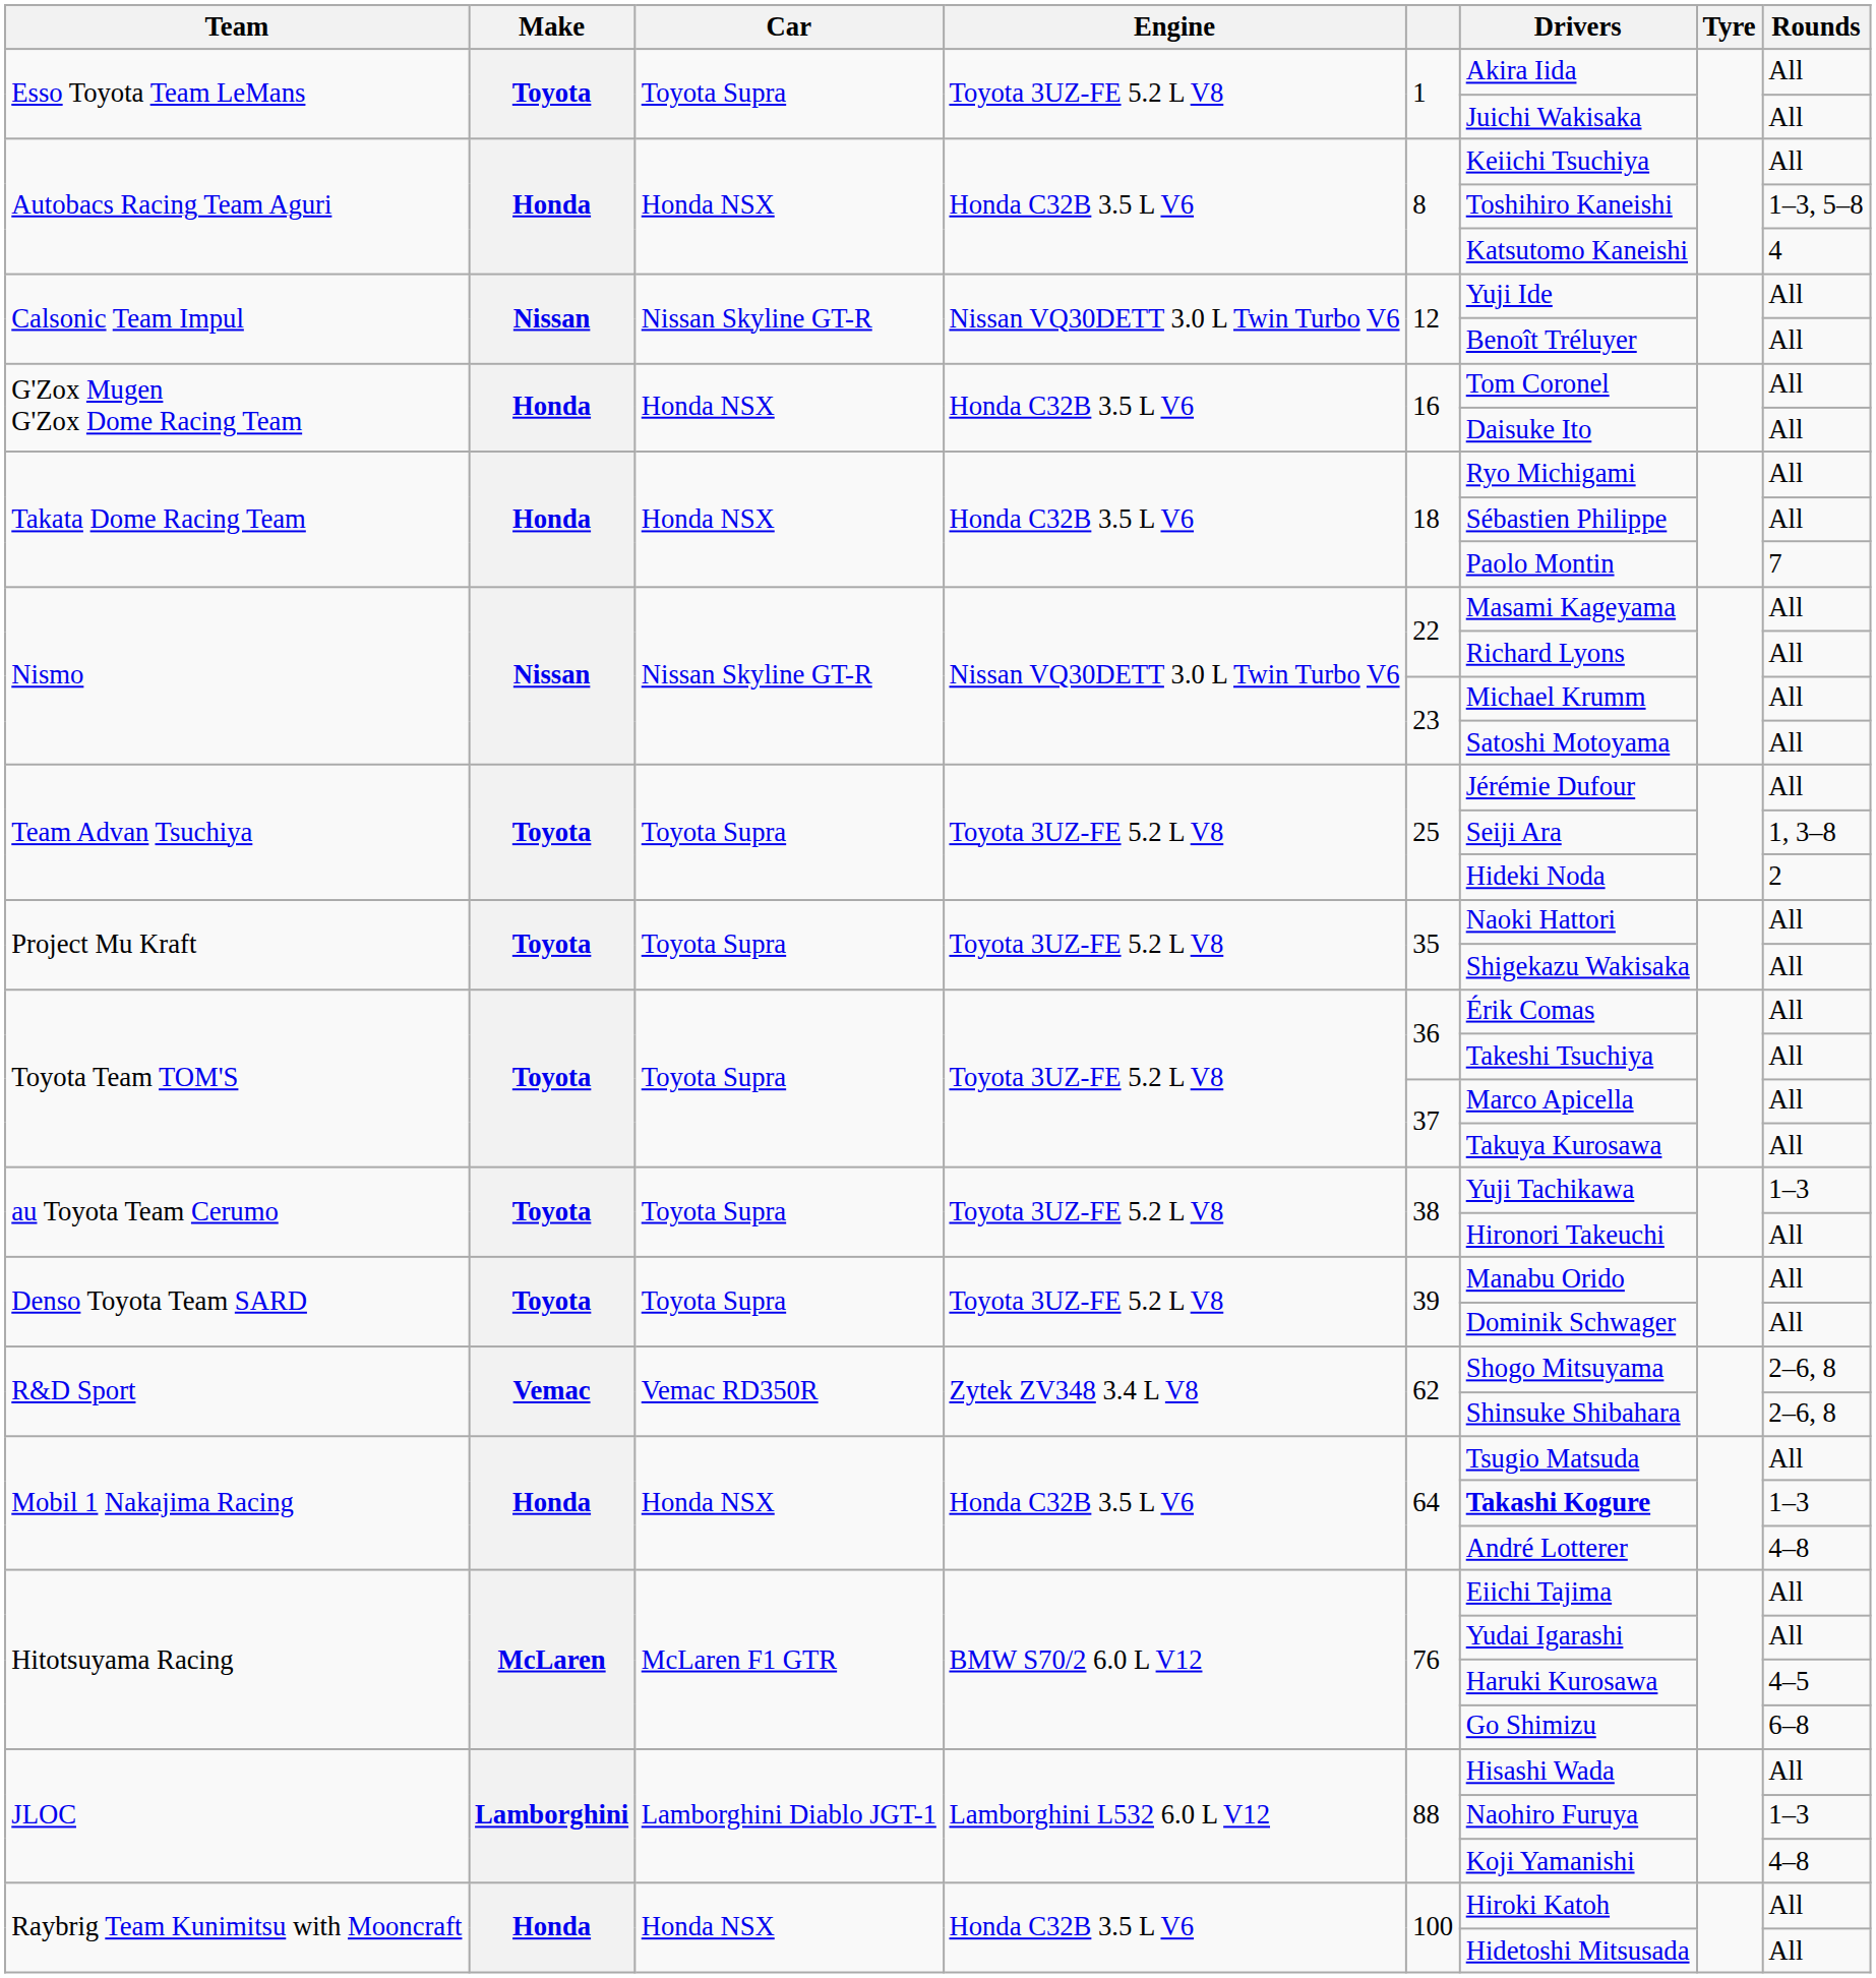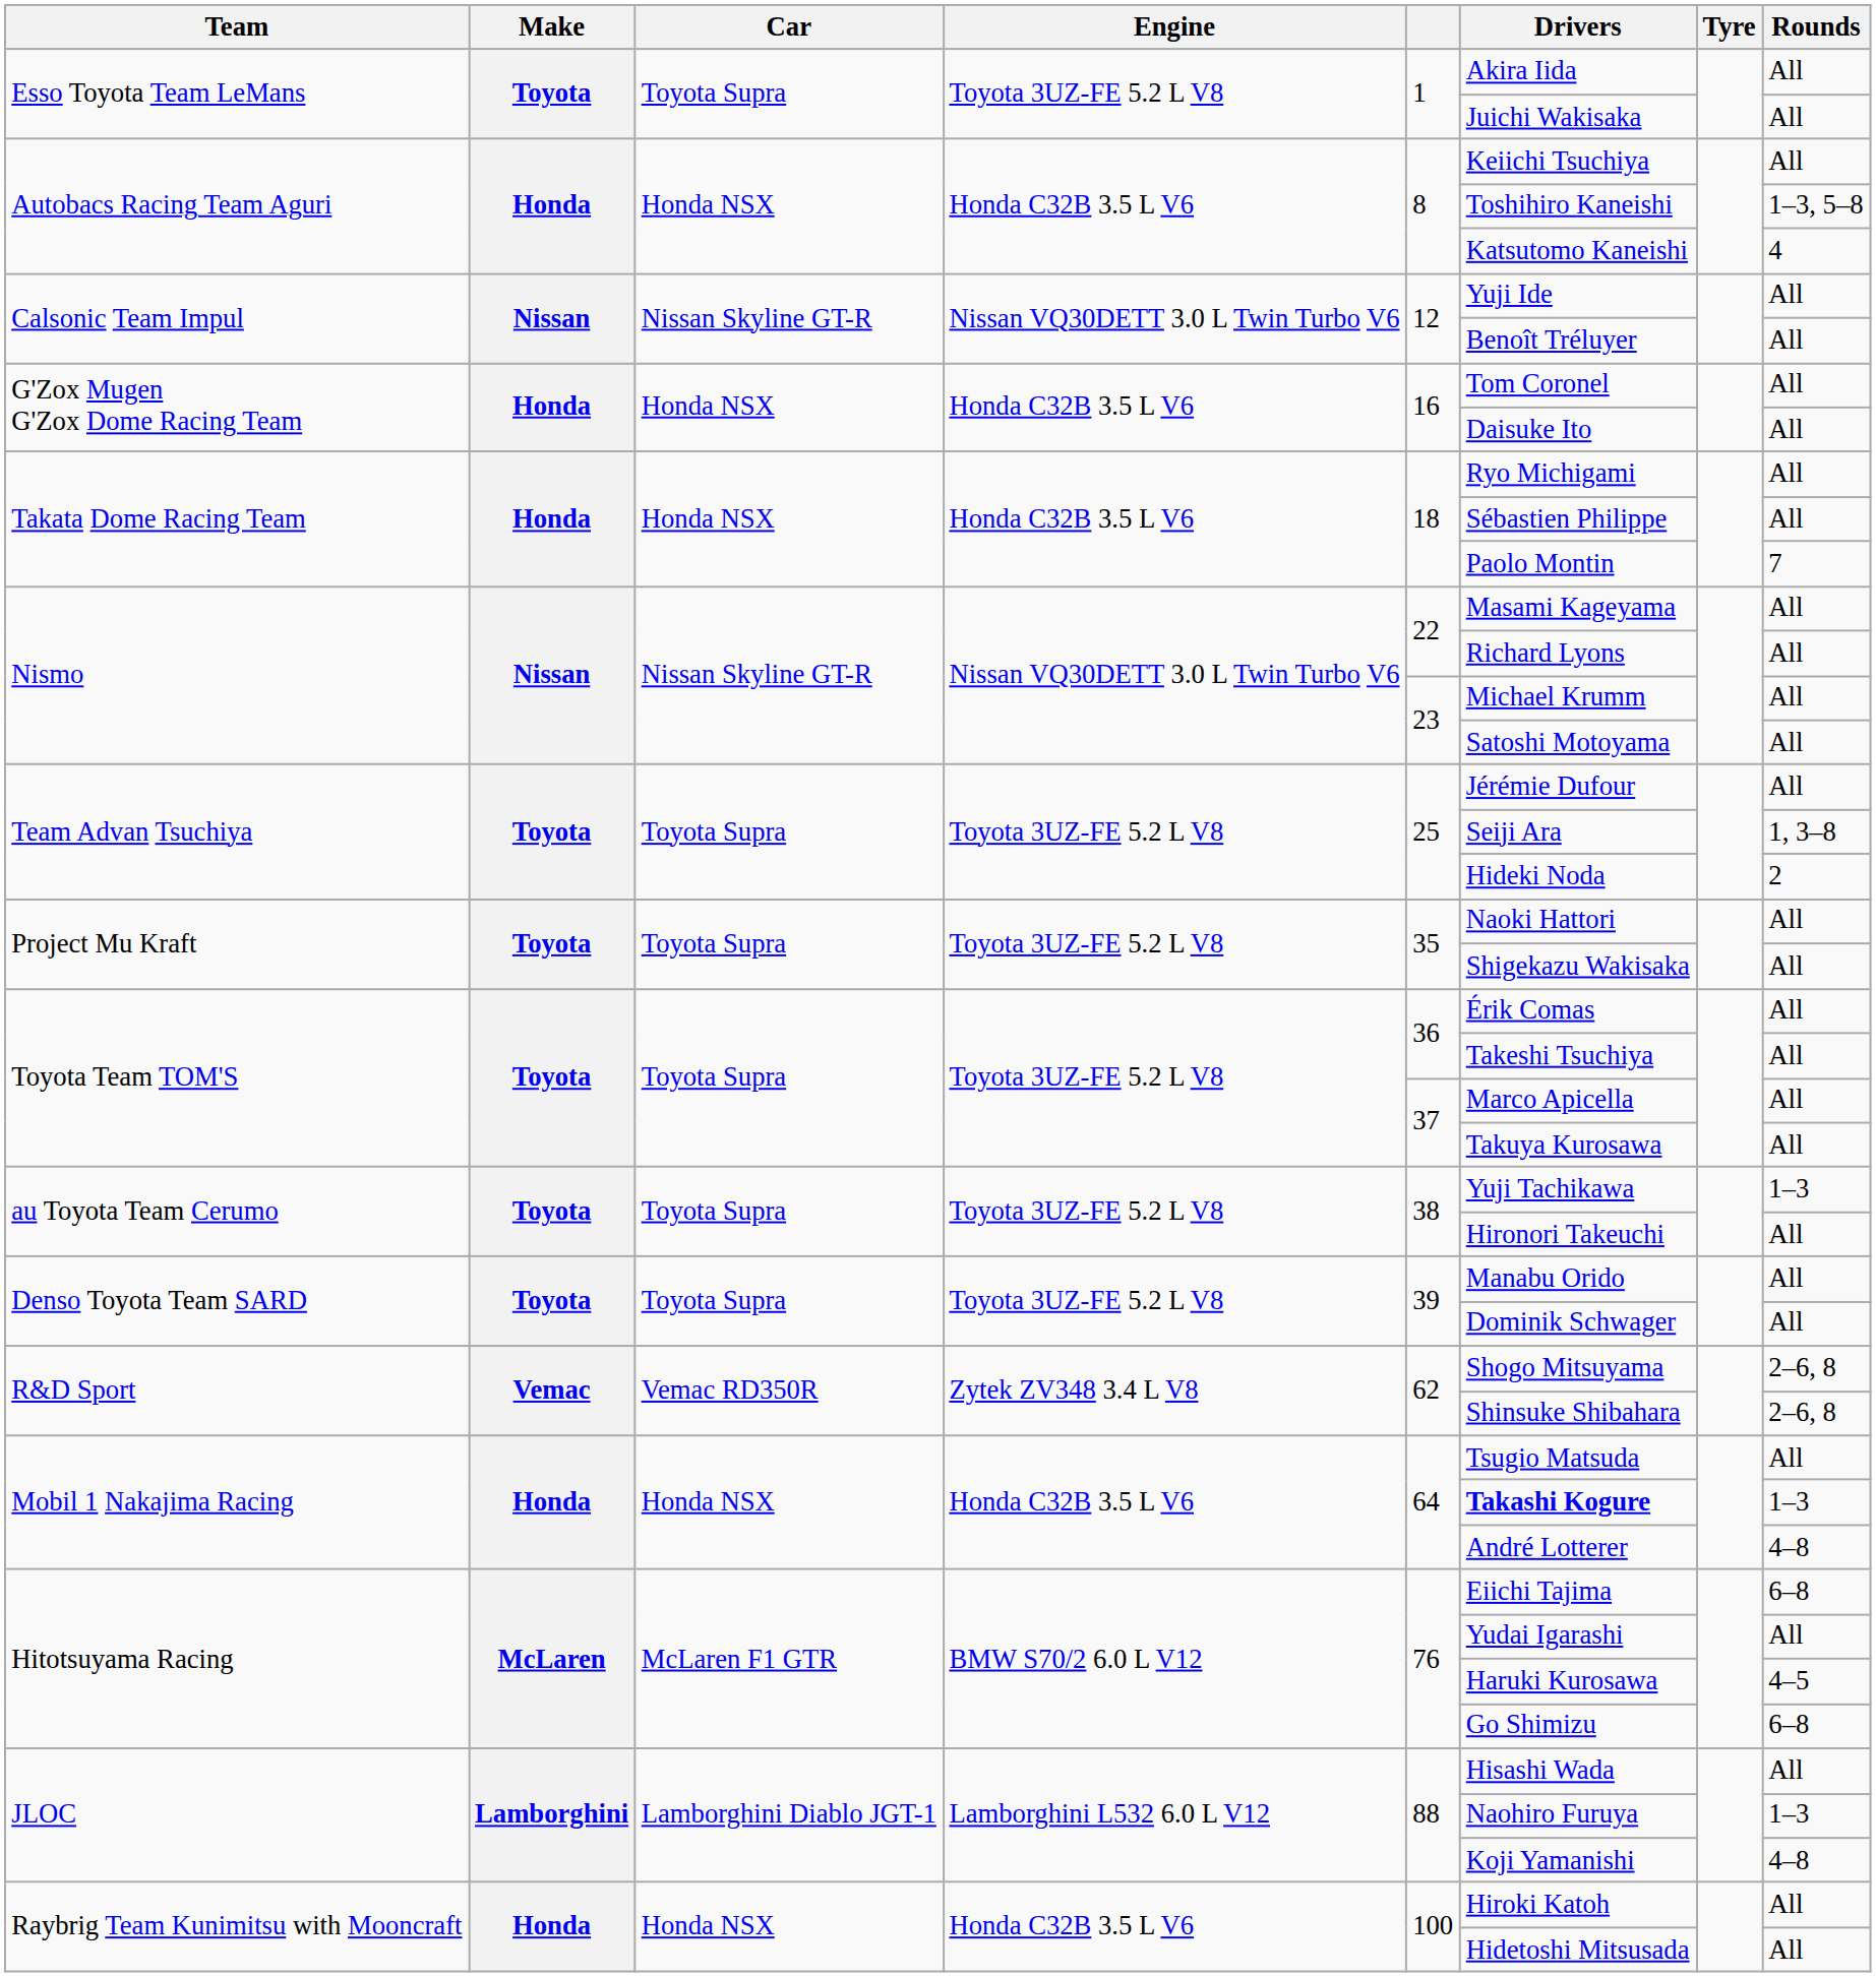row 36 | Rounds: All -> 6–8
